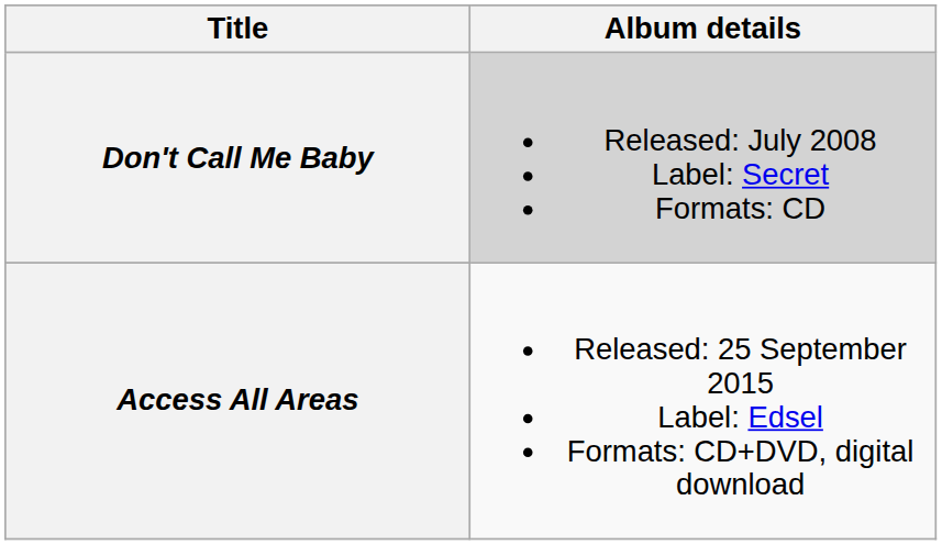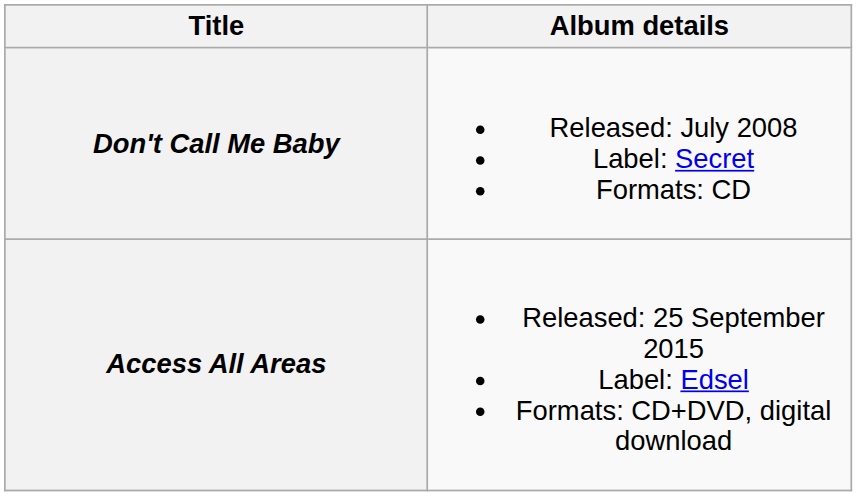Don't Call Me Baby | Album details: lightgrey background -> no background
